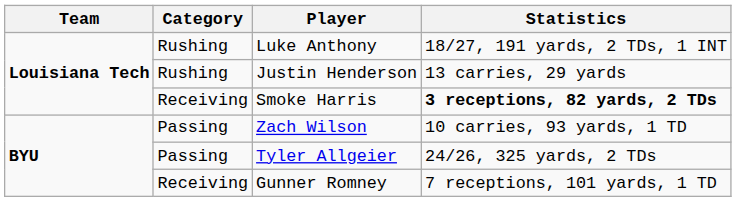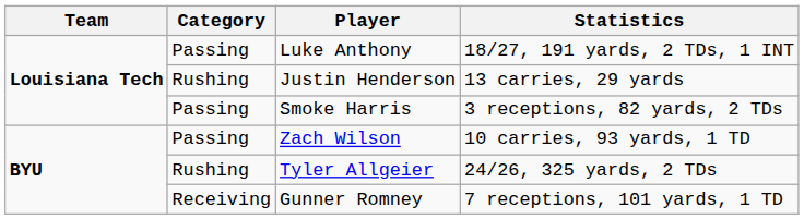Luke Anthony | Category: Rushing -> Passing
Smoke Harris | Category: Receiving -> Passing
Smoke Harris | Statistics: bold -> normal
Tyler Allgeier | Category: Passing -> Rushing
